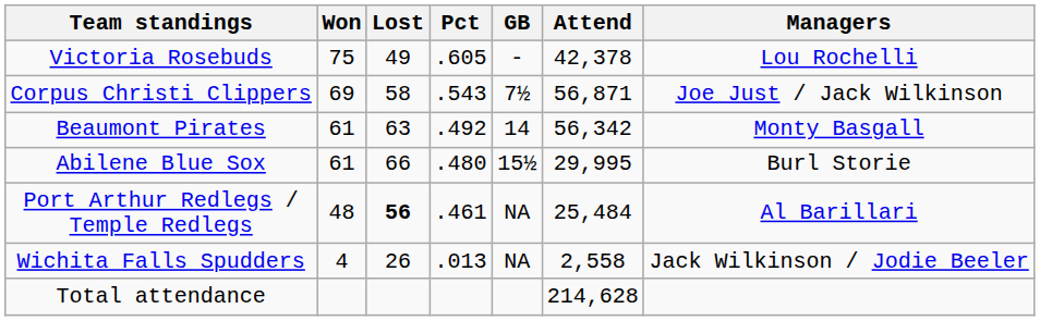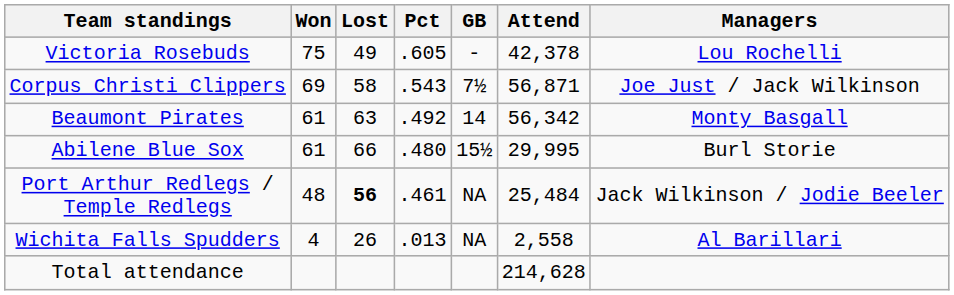Port Arthur Redlegs / Temple Redlegs | Managers: Al Barillari -> Jack Wilkinson / Jodie Beeler
Wichita Falls Spudders | Managers: Jack Wilkinson / Jodie Beeler -> Al Barillari
